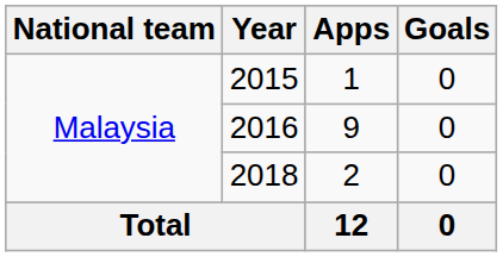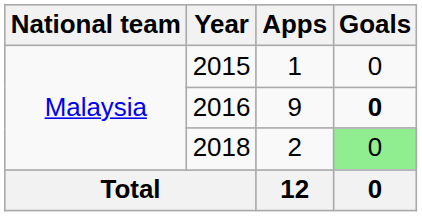2016 | Goals: normal -> bold
2018 | Goals: no background -> lightgreen background
